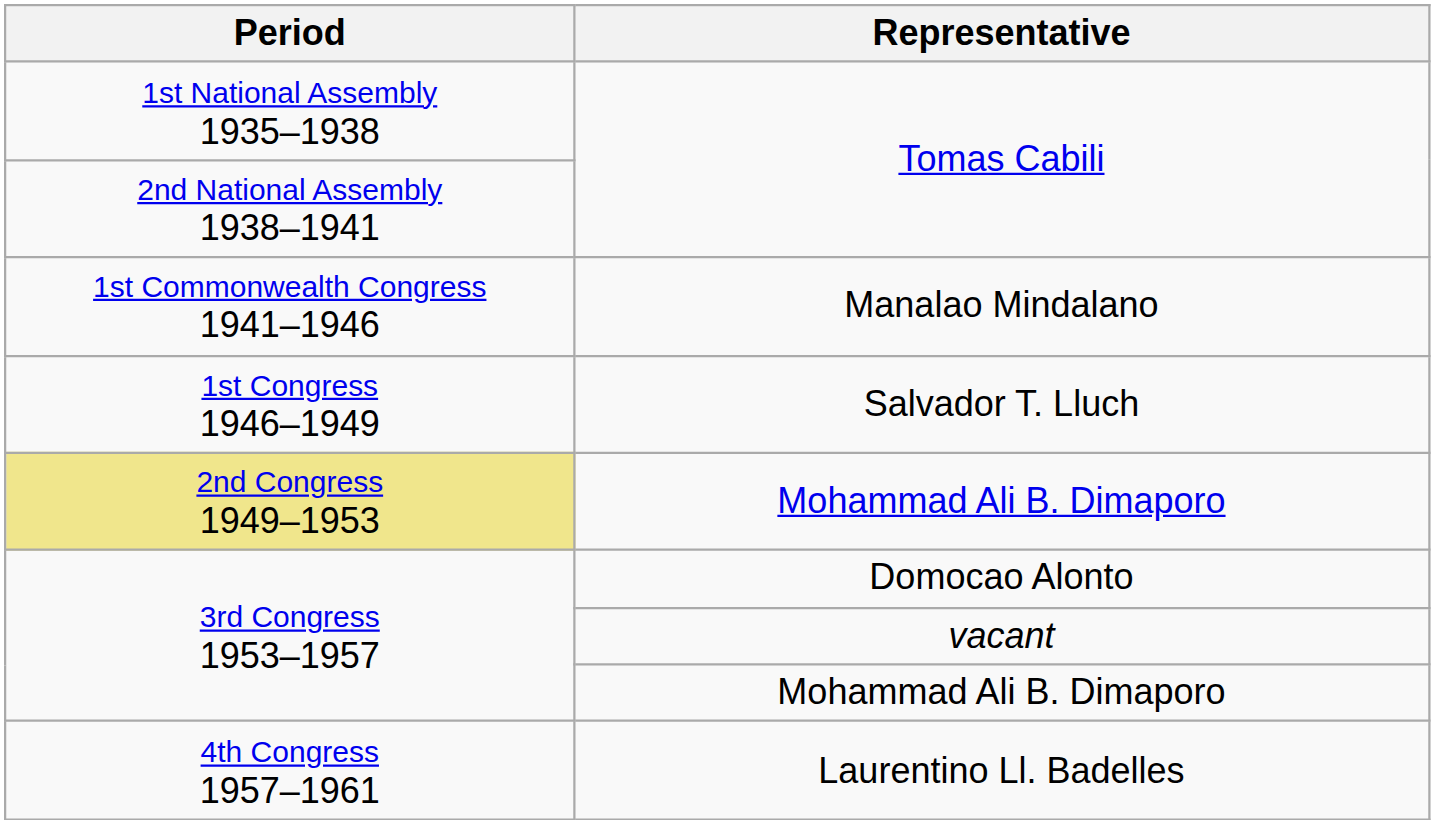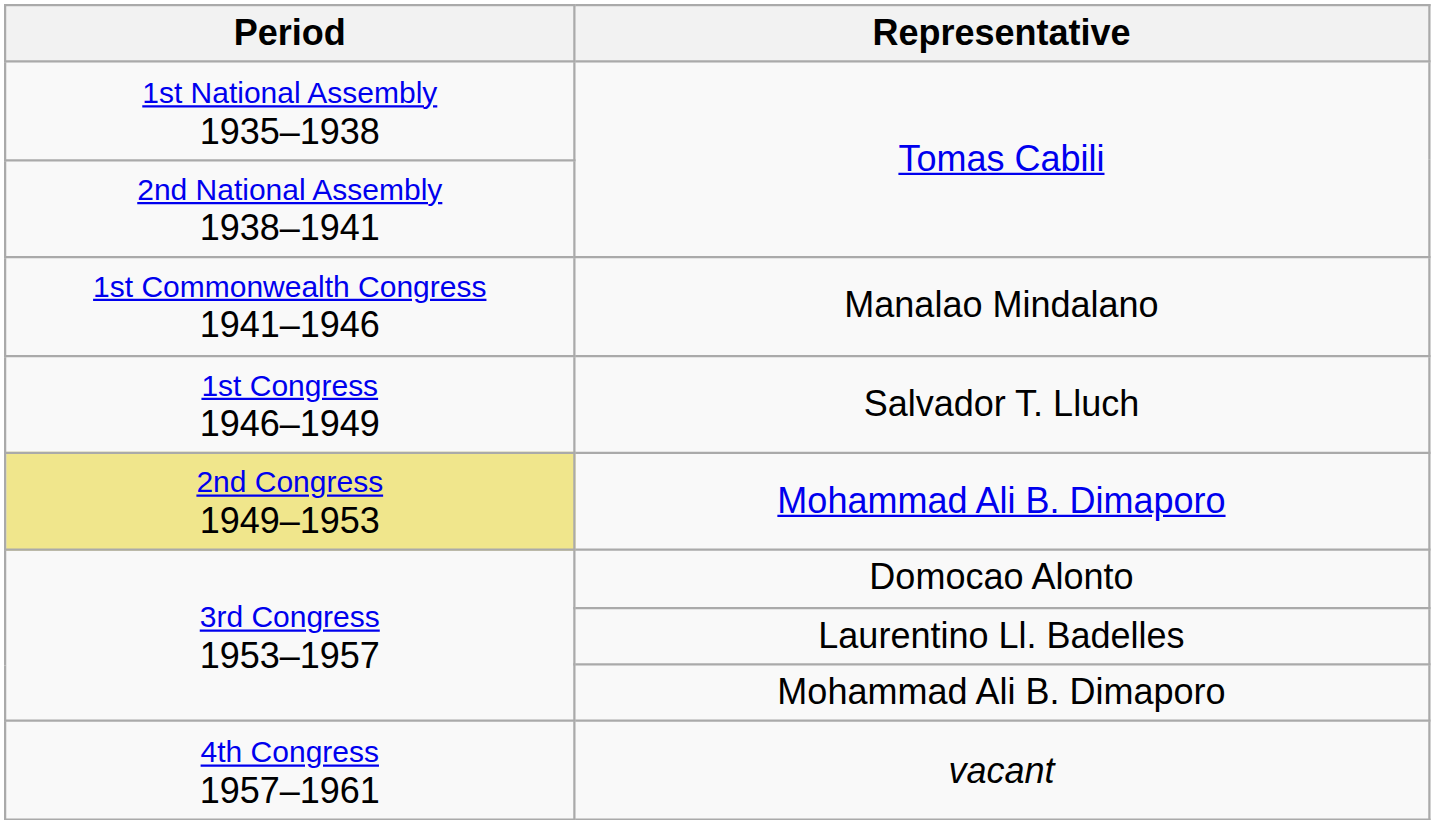row 8 | Representative: vacant -> Laurentino Ll. Badelles
row 10 | Representative: Laurentino Ll. Badelles -> vacant
